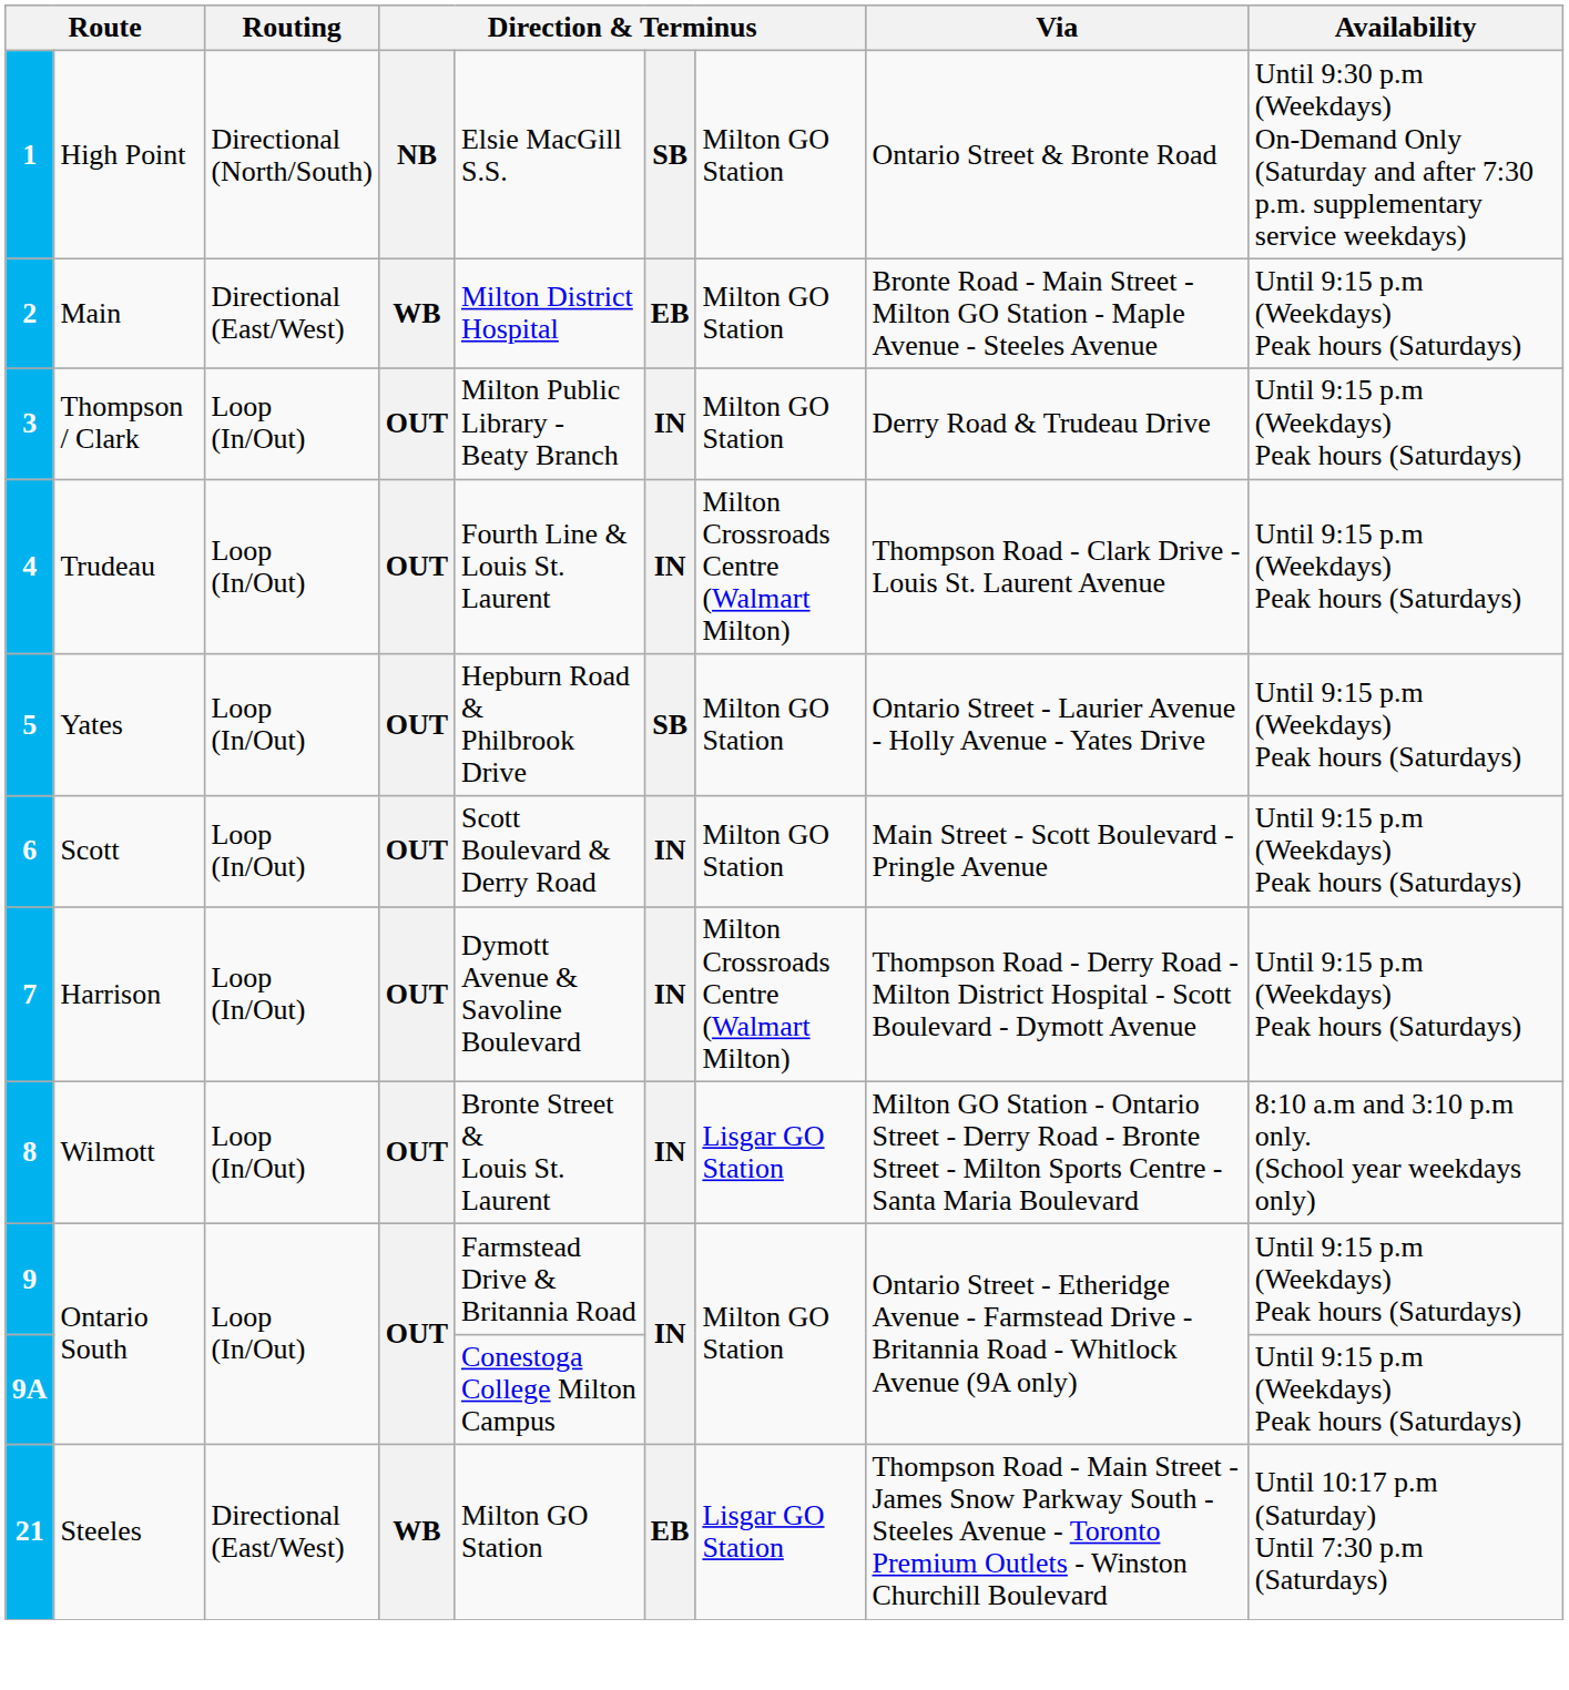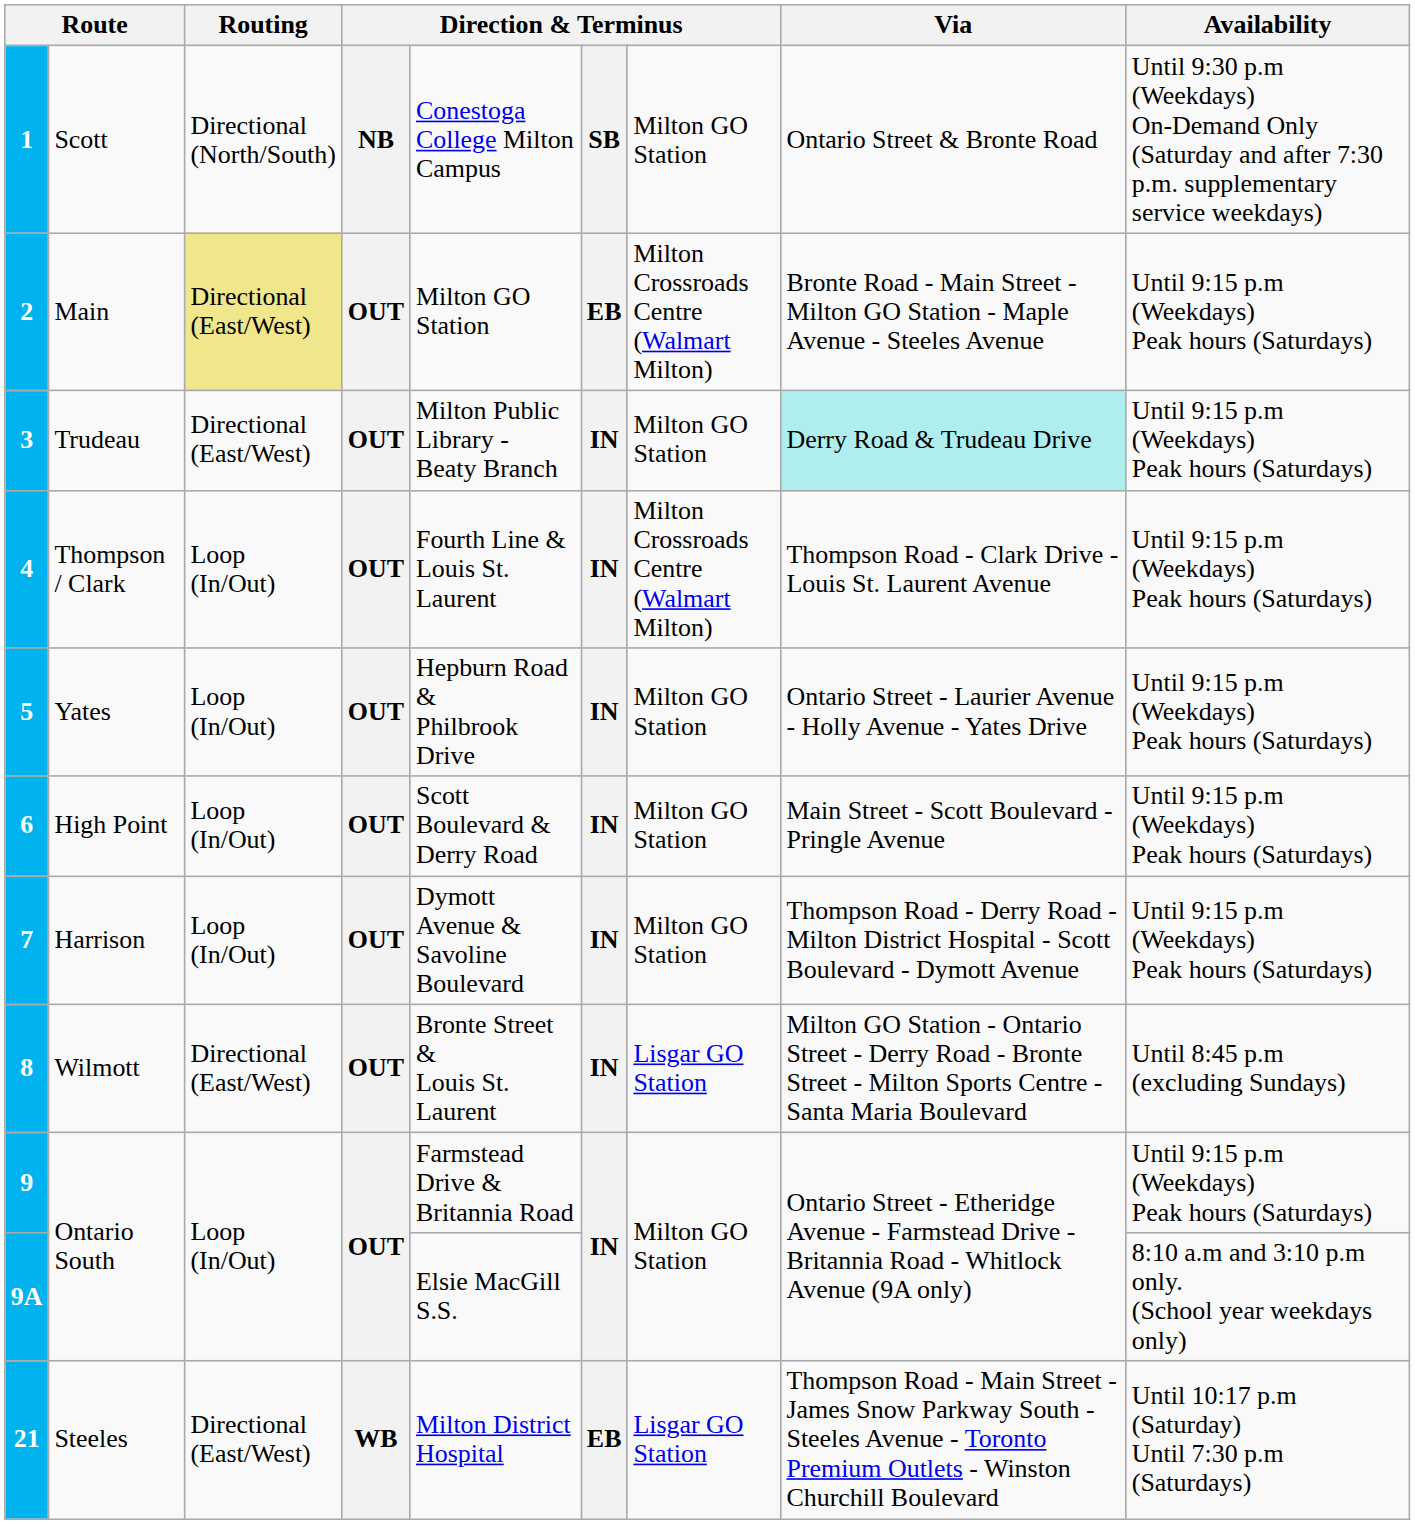1 | column 2: High Point -> Scott
1 | column 5: Elsie MacGill S.S. -> Conestoga College Milton Campus
2 | Routing: no background -> khaki background
2 | column 4: WB -> OUT
2 | column 5: Milton District Hospital -> Milton GO Station
2 | column 7: Milton GO Station -> Milton Crossroads Centre (Walmart Milton)
3 | column 2: Thompson / Clark -> Trudeau
3 | Routing: Loop (In/Out) -> Directional (East/West)
3 | Via: no background -> paleturquoise background
4 | column 2: Trudeau -> Thompson / Clark
5 | column 6: SB -> IN
6 | column 2: Scott -> High Point
7 | column 7: Milton Crossroads Centre (Walmart Milton) -> Milton GO Station
8 | Routing: Loop (In/Out) -> Directional (East/West)
8 | Availability: 8:10 a.m and 3:10 p.m only. (School year weekdays only) -> Until 8:45 p.m (excluding Sundays)
9A | column 5: Conestoga College Milton Campus -> Elsie MacGill S.S.
9A | Availability: Until 9:15 p.m (Weekdays) Peak hours (Saturdays) -> 8:10 a.m and 3:10 p.m only. (School year weekdays only)
21 | column 5: Milton GO Station -> Milton District Hospital
